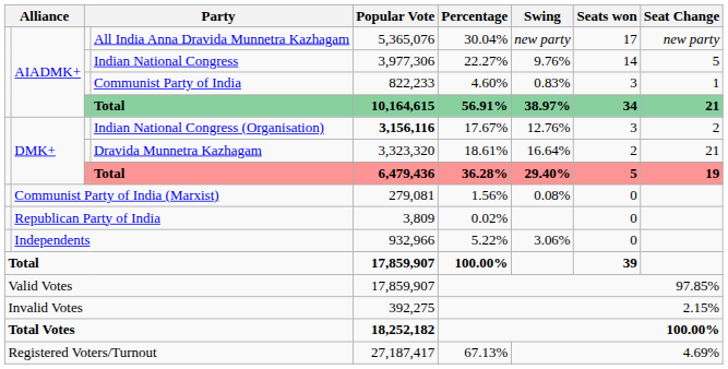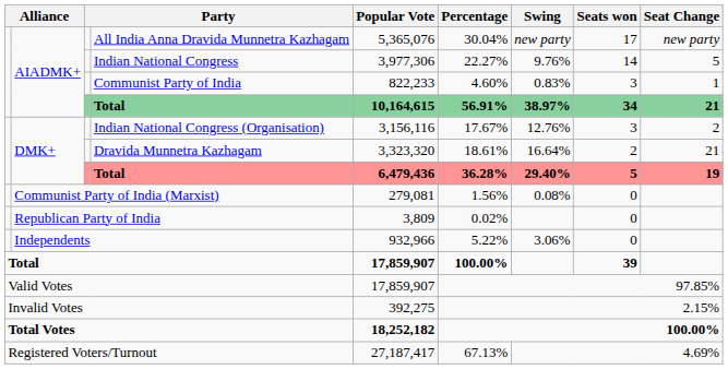Indian National Congress (Organisation) | Popular Vote: bold -> normal
